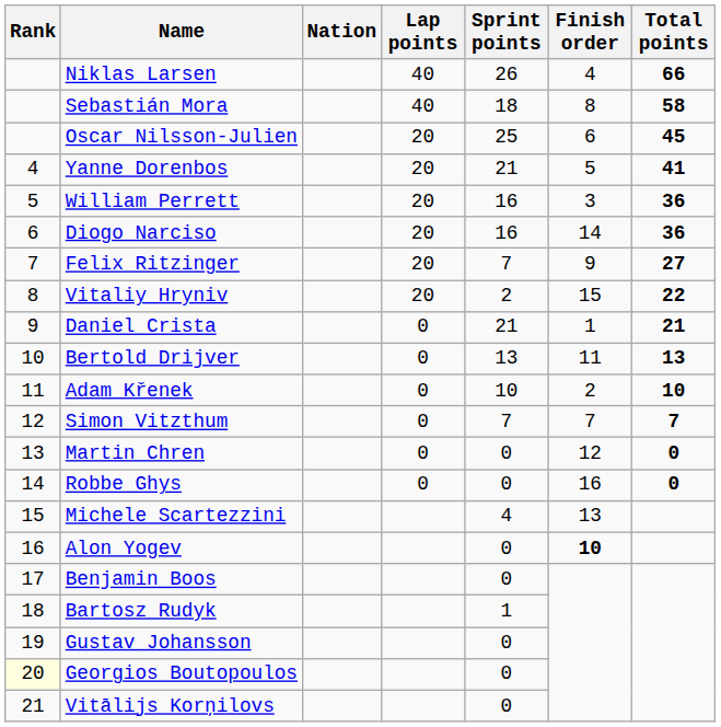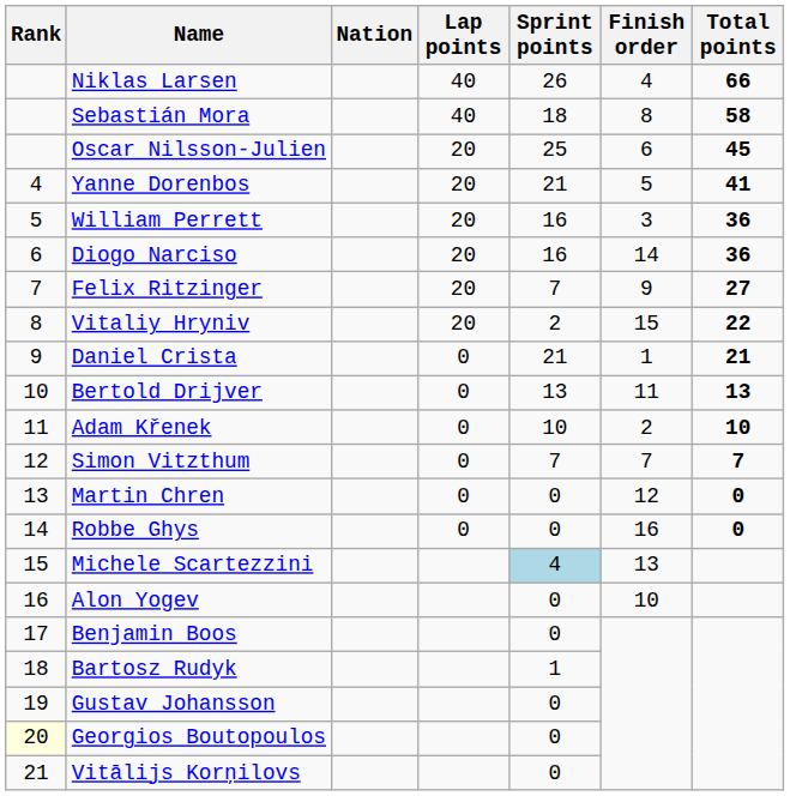Michele Scartezzini | Sprint points: no background -> lightblue background
Alon Yogev | Finish order: bold -> normal
